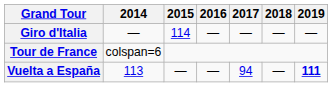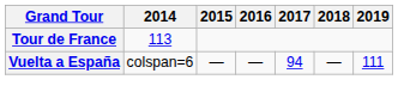- row: Giro d'Italia | — | 114 | — | — | — | —
Tour de France | 2014: colspan=6 -> 113
Vuelta a España | 2014: 113 -> colspan=6
Vuelta a España | 2019: bold -> normal
